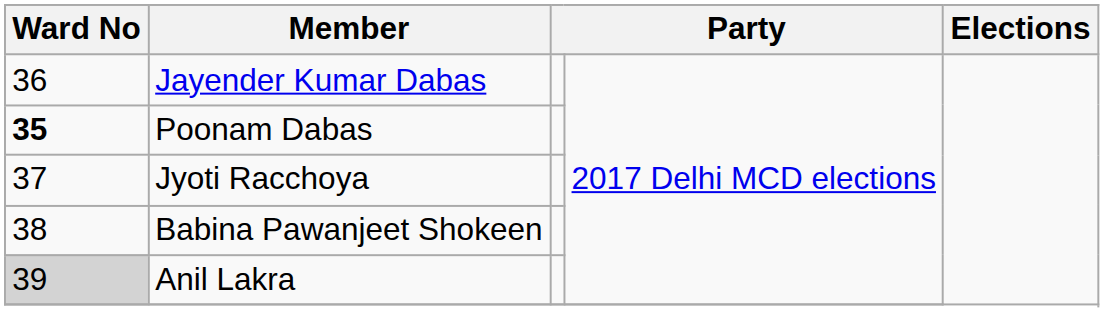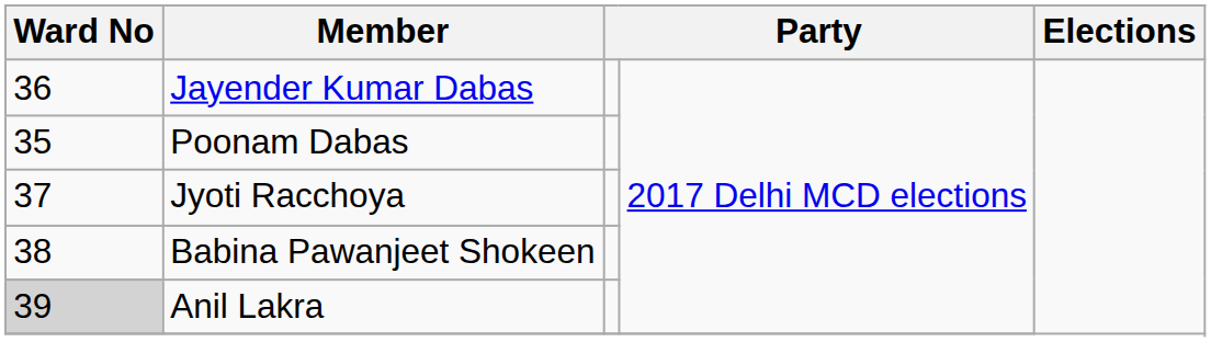Poonam Dabas | Ward No: bold -> normal
